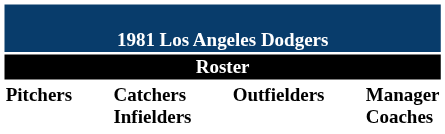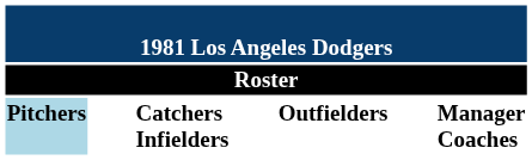Pitchers | column 1: no background -> lightblue background
